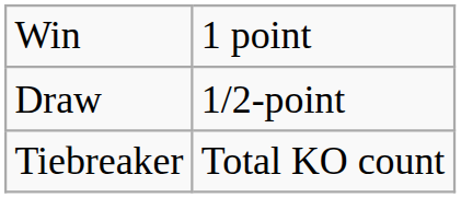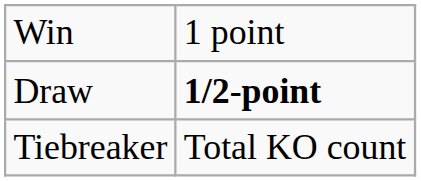Draw | column 2: normal -> bold
